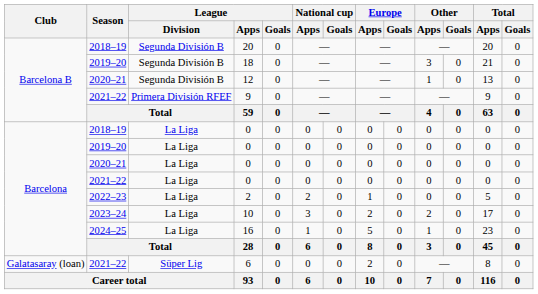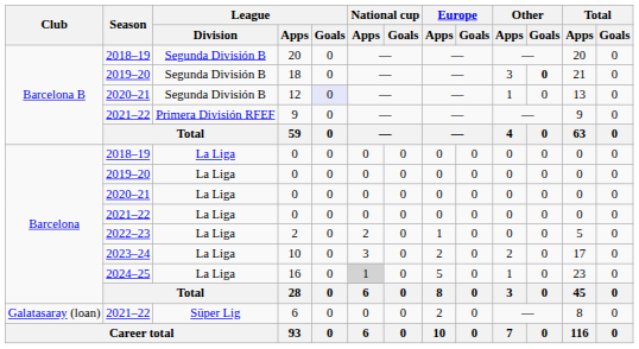18 | Other / Goals: normal -> bold
12 | League / Goals: no background -> lavender background
16 | National cup / Apps: no background -> lightgrey background
